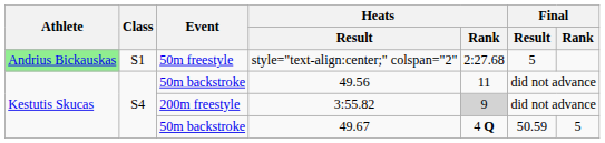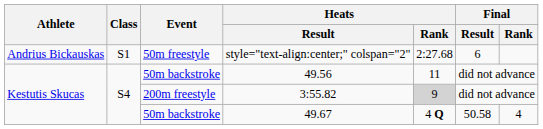style="text-align:center;" colspan="2" | Athlete: lightgreen background -> no background
style="text-align:center;" colspan="2" | Final / Result: 5 -> 6
49.67 | Final / Result: 50.59 -> 50.58
49.67 | Final / Rank: 5 -> 4
